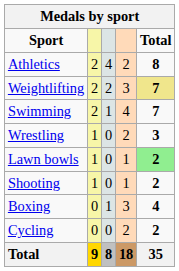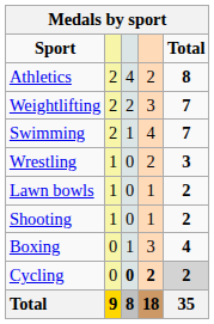Weightlifting | Total: khaki background -> no background
Lawn bowls | Total: lightgreen background -> no background
Cycling | column 3: normal -> bold
Cycling | column 4: normal -> bold
Cycling | Total: no background -> lightgrey background
